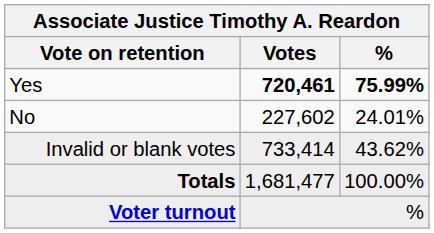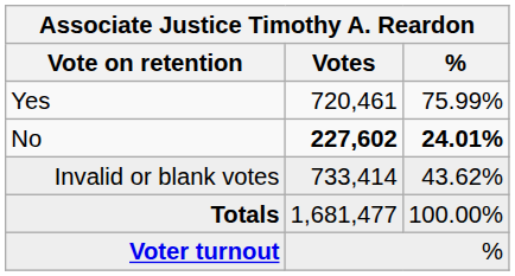Yes | Votes: bold -> normal
Yes | %: bold -> normal
No | Votes: normal -> bold
No | %: normal -> bold
